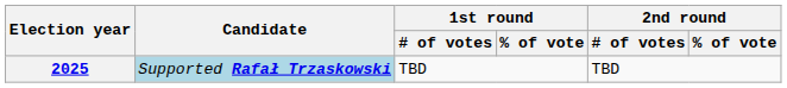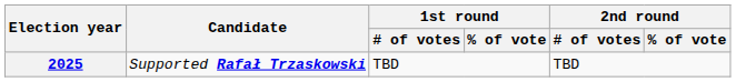2025 | Candidate: lightblue background -> no background
